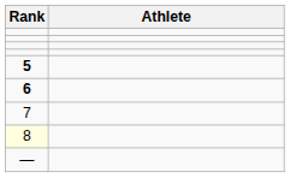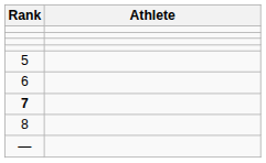row 6 | Rank: bold -> normal
row 7 | Rank: bold -> normal
row 8 | Rank: normal -> bold
row 9 | Rank: lightyellow background -> no background
